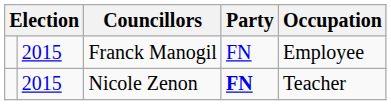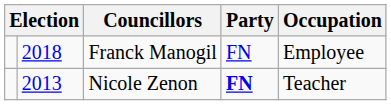Franck Manogil | column 2: 2015 -> 2018
Nicole Zenon | column 2: 2015 -> 2013
